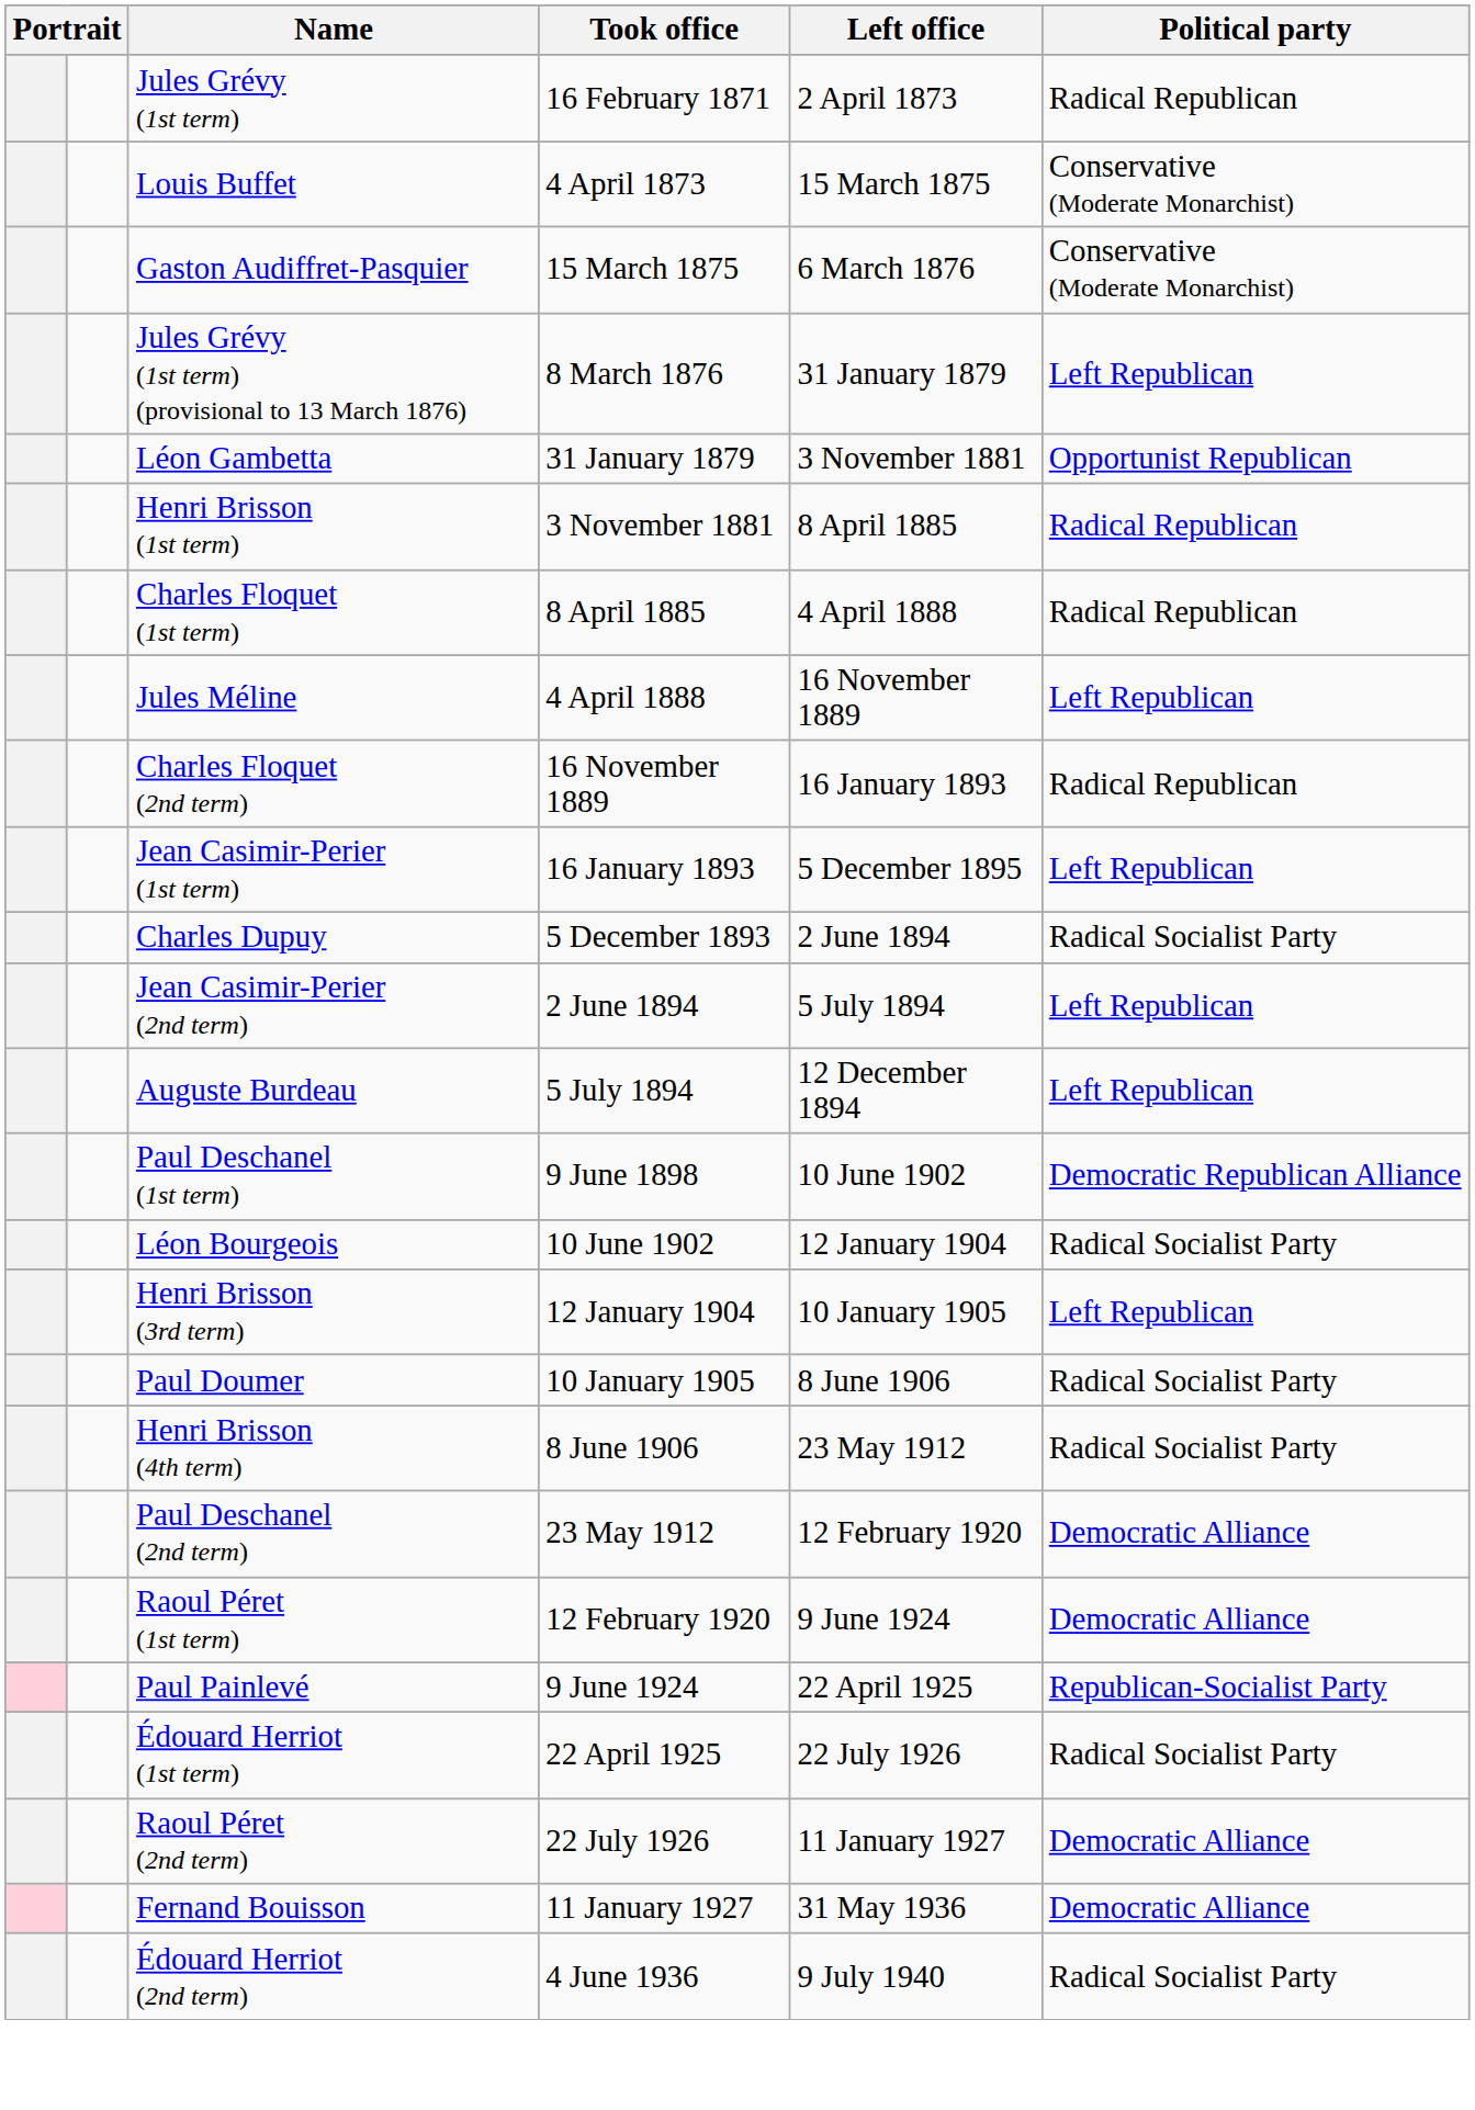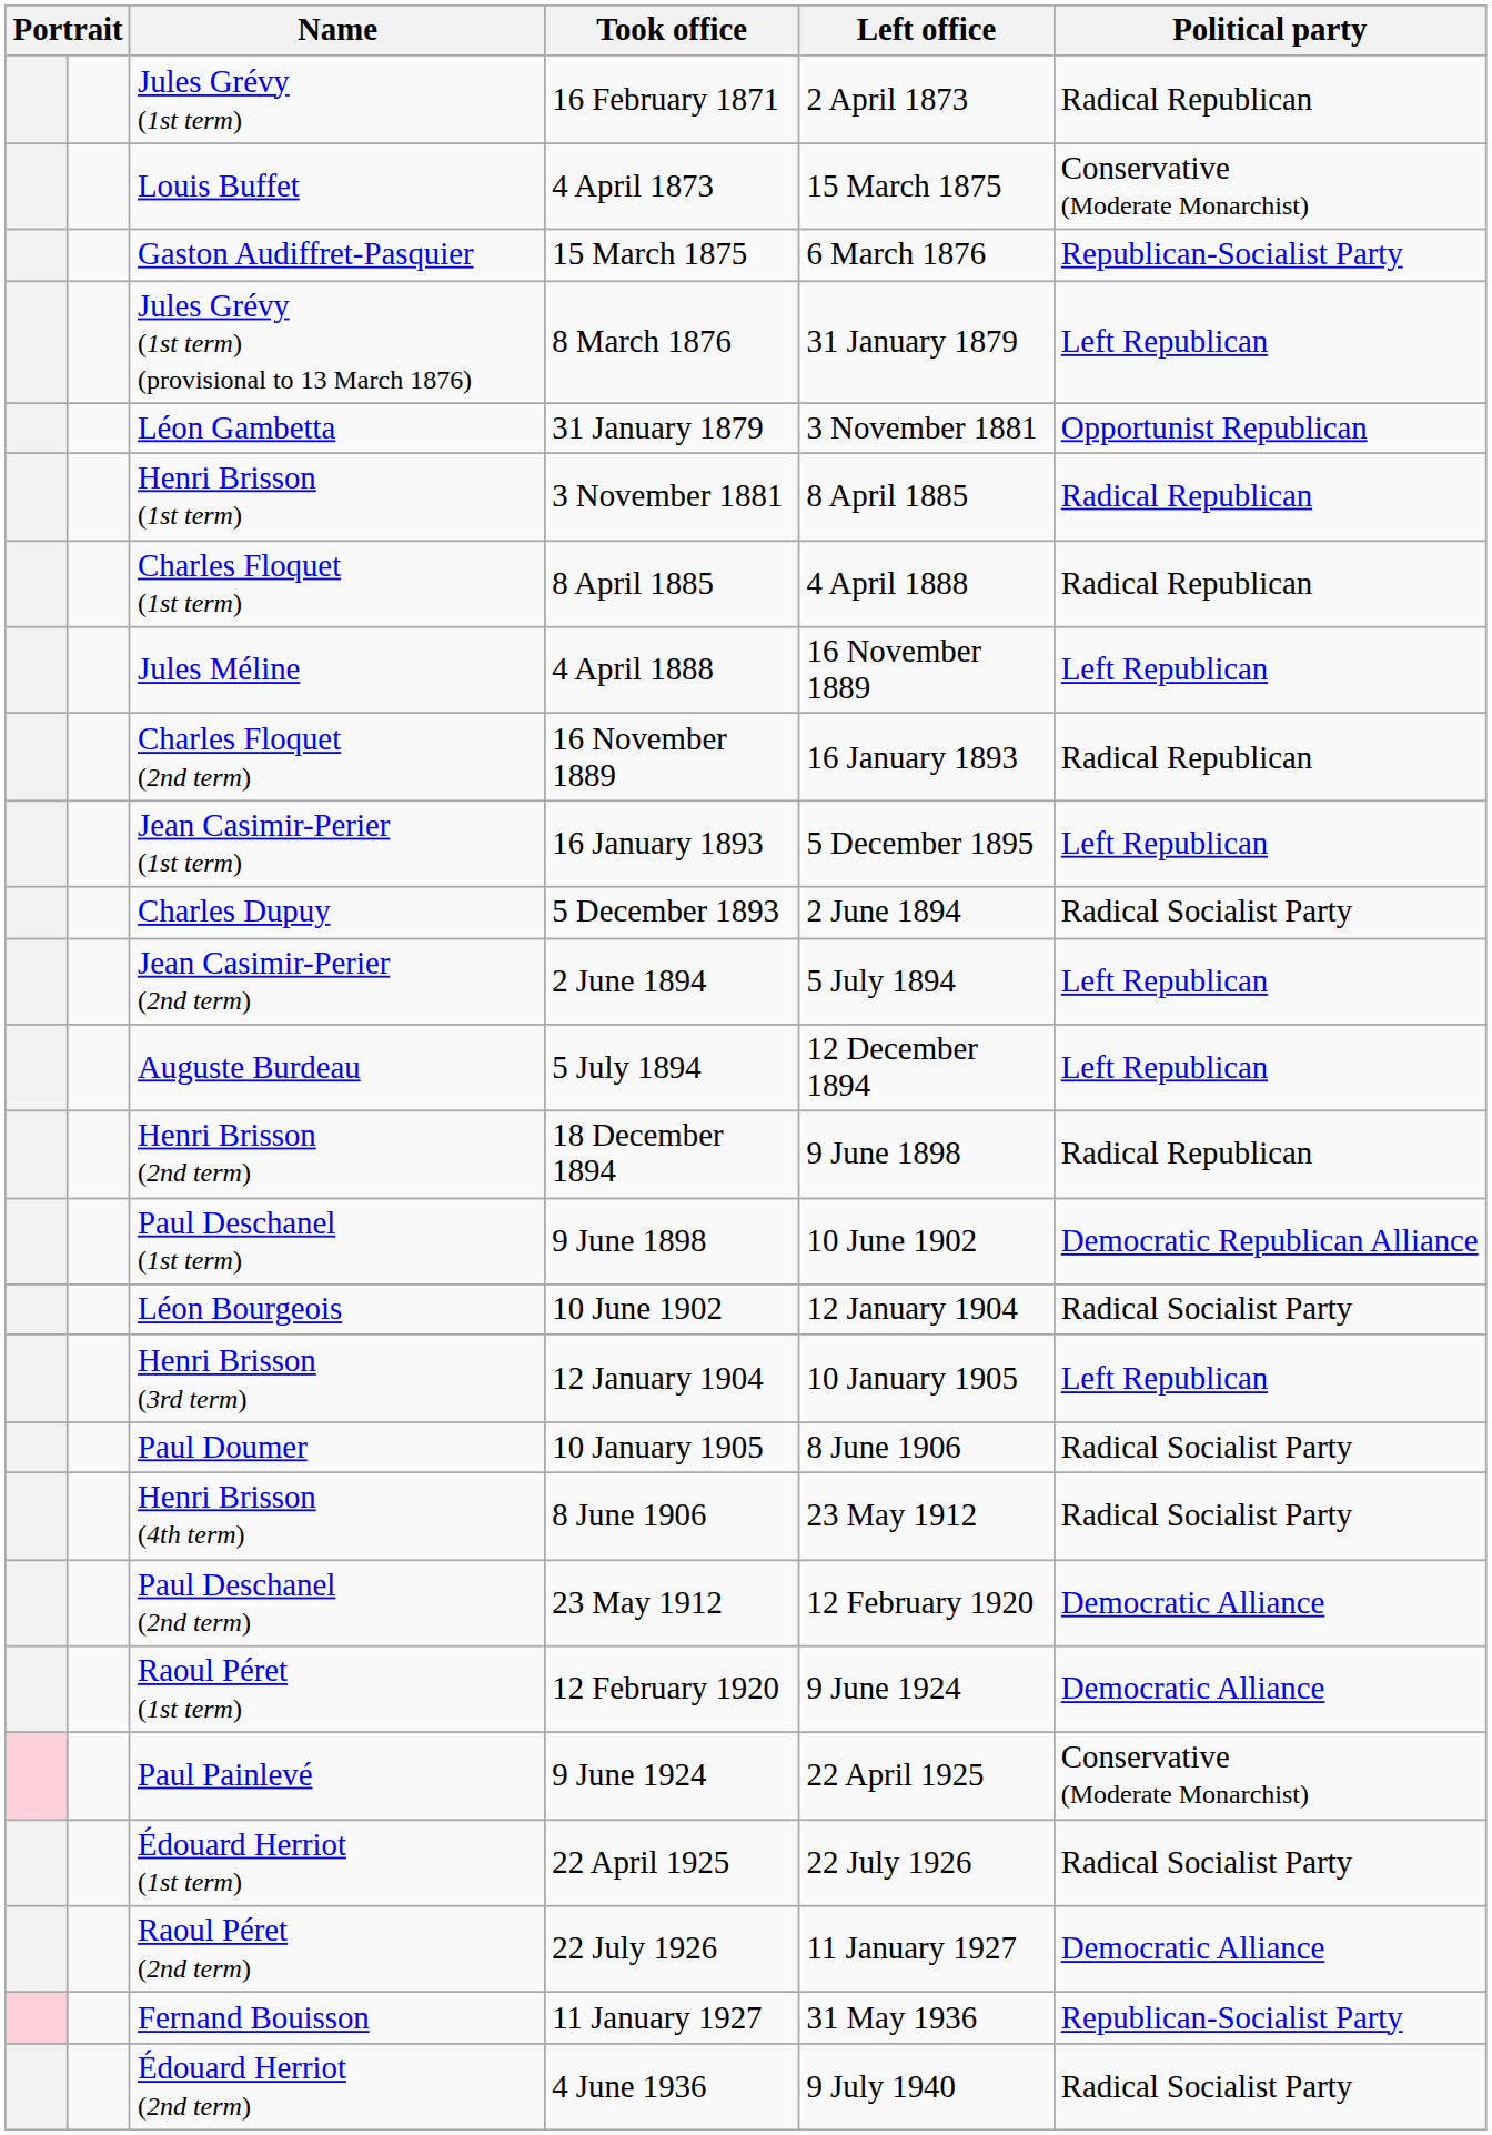Gaston Audiffret-Pasquier | Political party: Conservative (Moderate Monarchist) -> Republican-Socialist Party
+ row: Henri Brisson (2nd term) | 18 December 1894 | 9 June 1898 | Radical Republican
Paul Painlevé | Political party: Republican-Socialist Party -> Conservative (Moderate Monarchist)
Fernand Bouisson | Political party: Democratic Alliance -> Republican-Socialist Party
